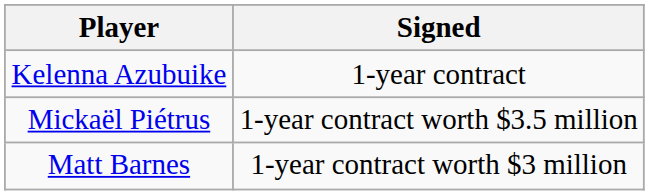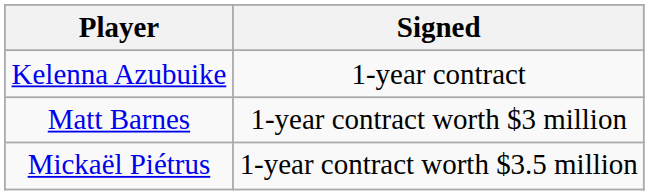rows swapped: Matt Barnes <-> Mickaël Piétrus
